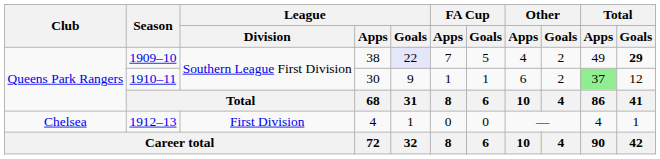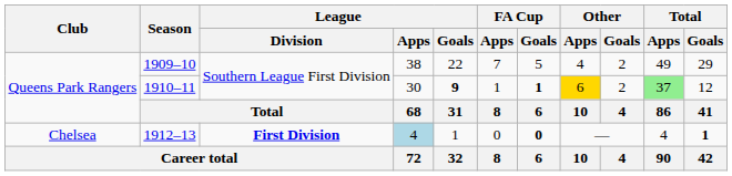1909–10 | League / Goals: lavender background -> no background
1909–10 | Total / Goals: bold -> normal
1910–11 | League / Goals: normal -> bold
1910–11 | FA Cup / Goals: normal -> bold
1910–11 | Other / Apps: no background -> gold background
1912–13 | League / Division: normal -> bold
1912–13 | League / Apps: no background -> lightblue background
1912–13 | FA Cup / Goals: normal -> bold
1912–13 | Total / Goals: normal -> bold
